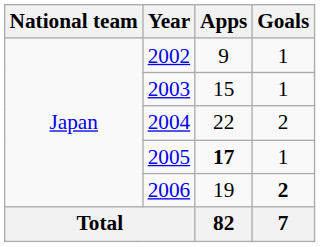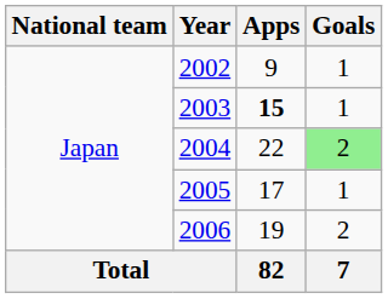2003 | Apps: normal -> bold
2004 | Goals: no background -> lightgreen background
2005 | Apps: bold -> normal
2006 | Goals: bold -> normal
